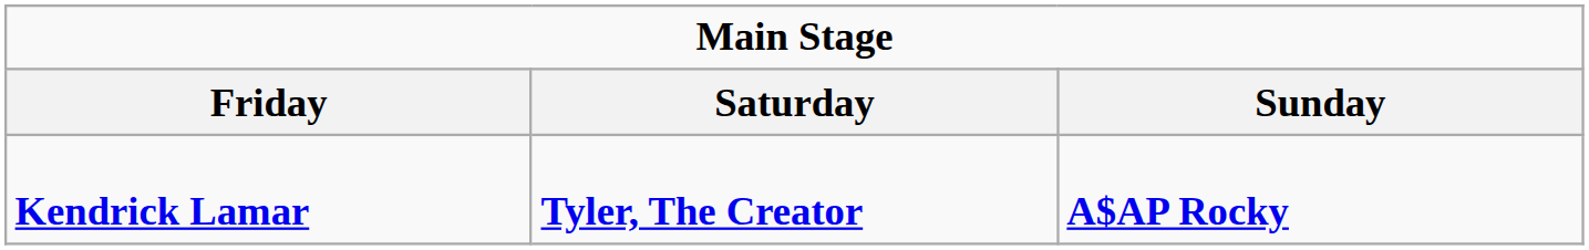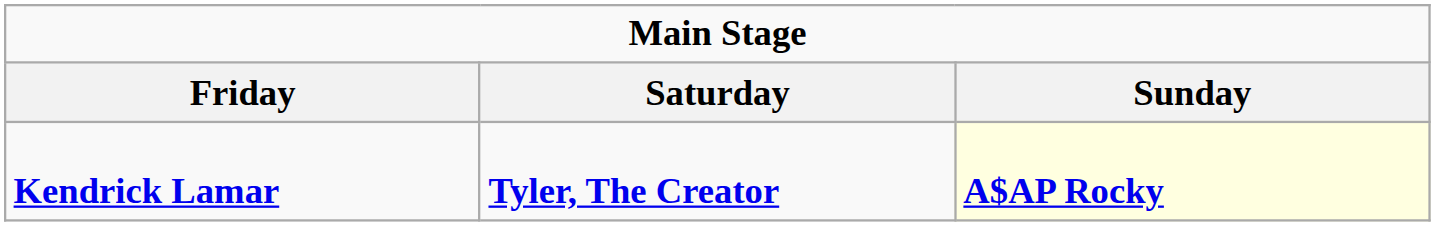Kendrick Lamar | Sunday: no background -> lightyellow background
